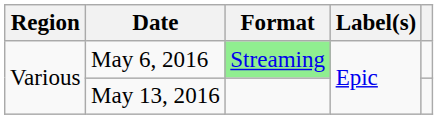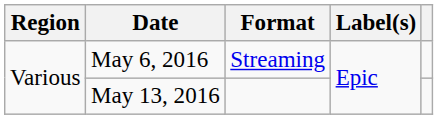May 6, 2016 | Format: lightgreen background -> no background
